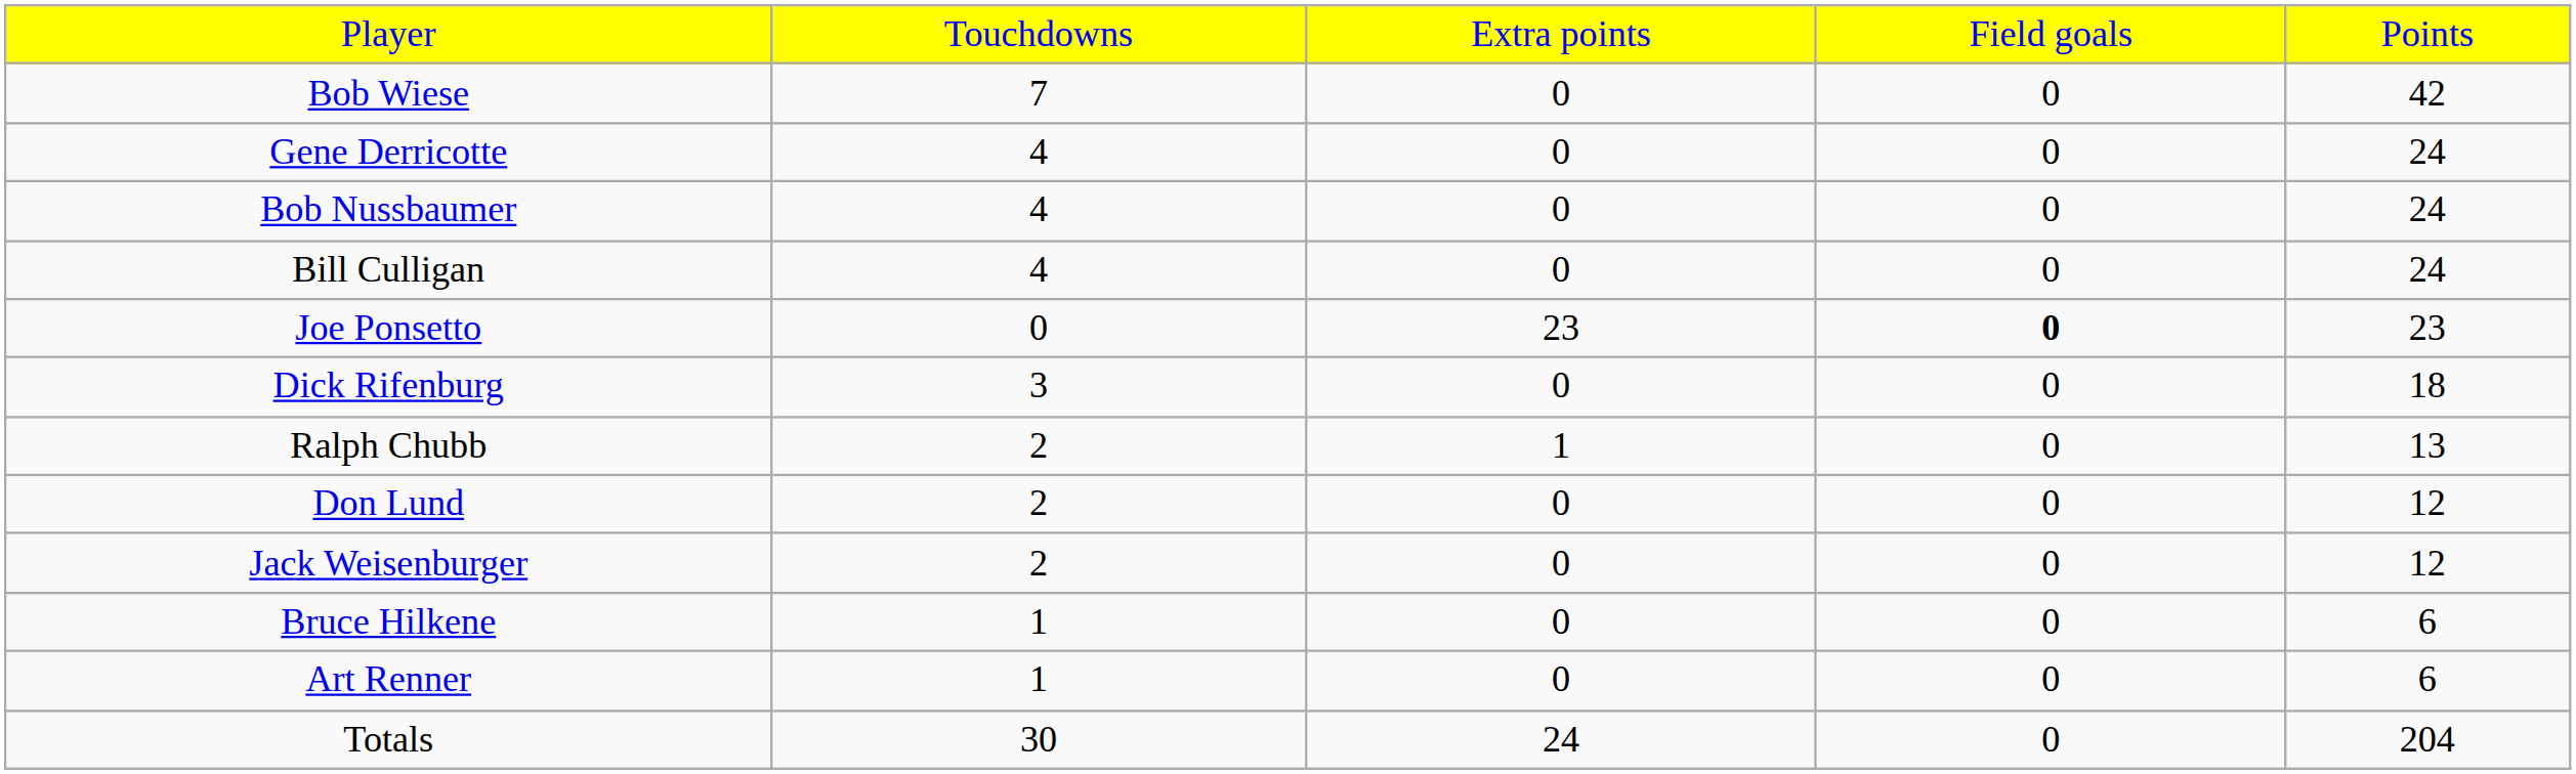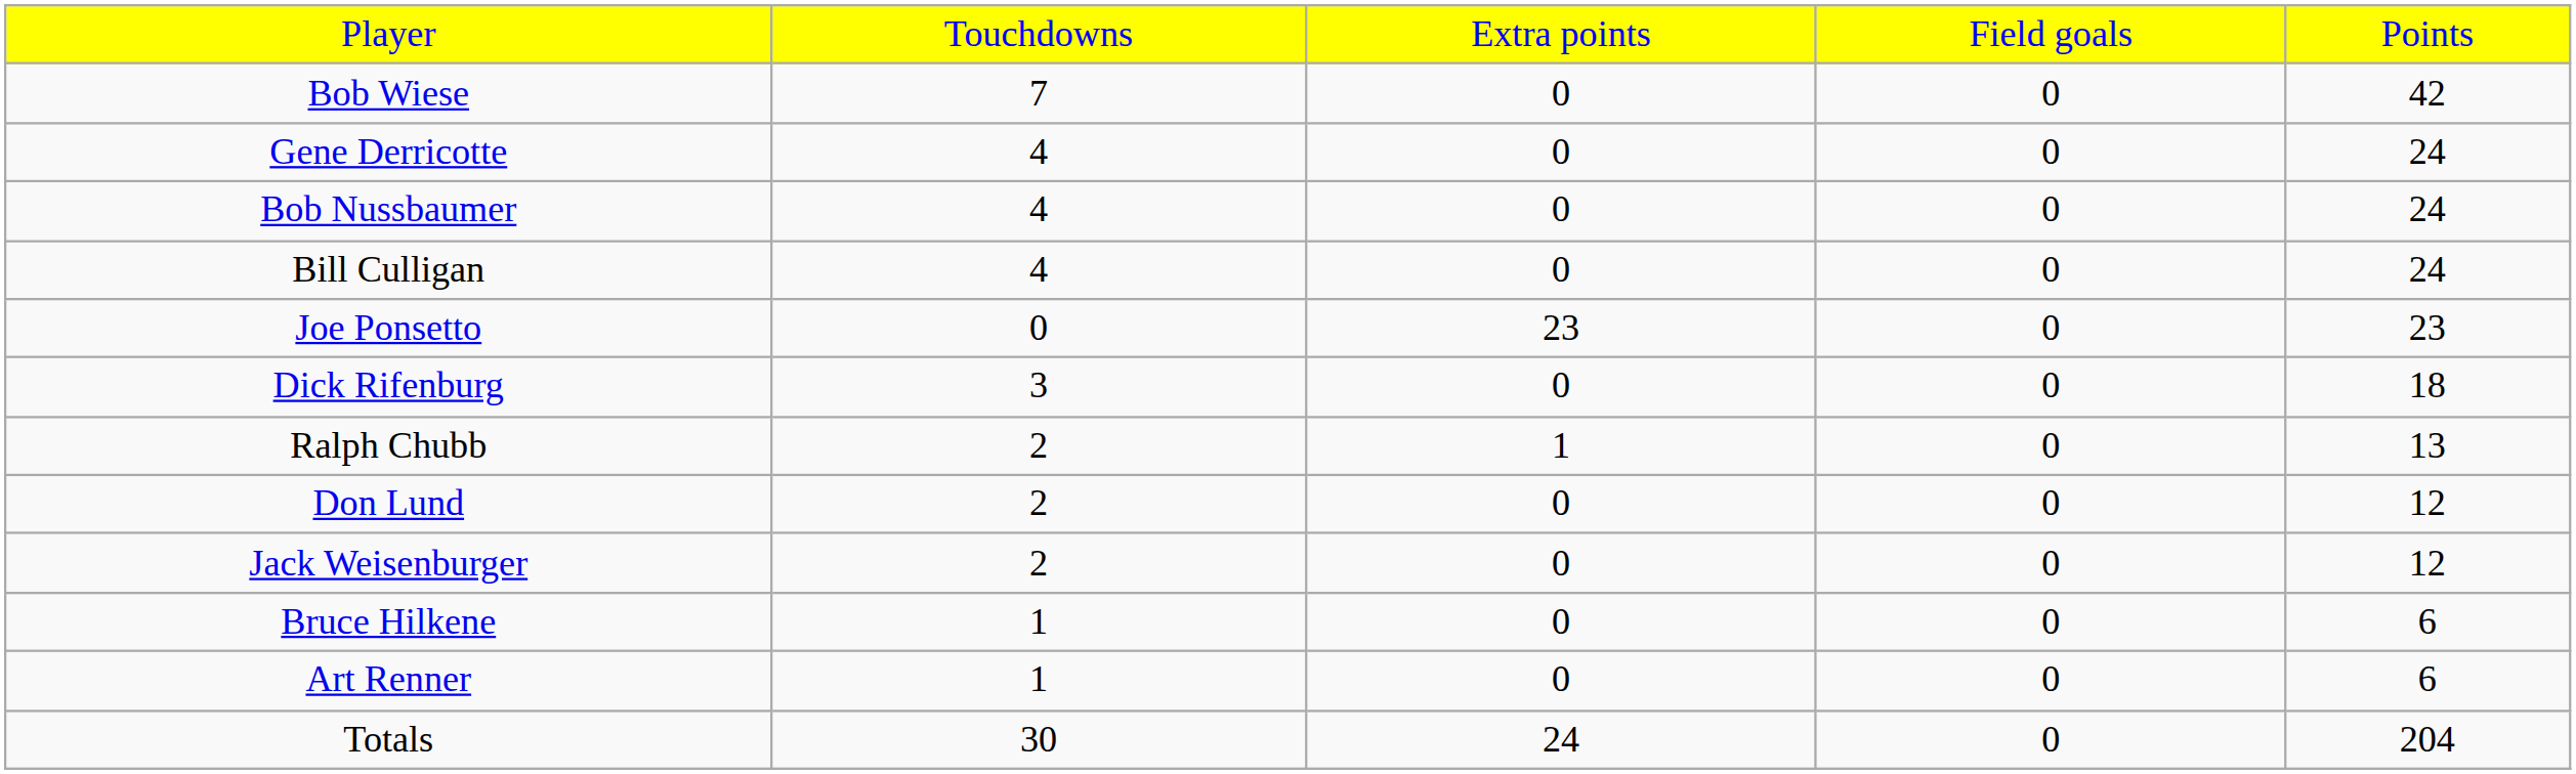Joe Ponsetto | column 4: bold -> normal
